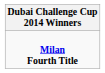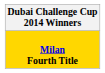row 2 | column 1: no background -> gold background
